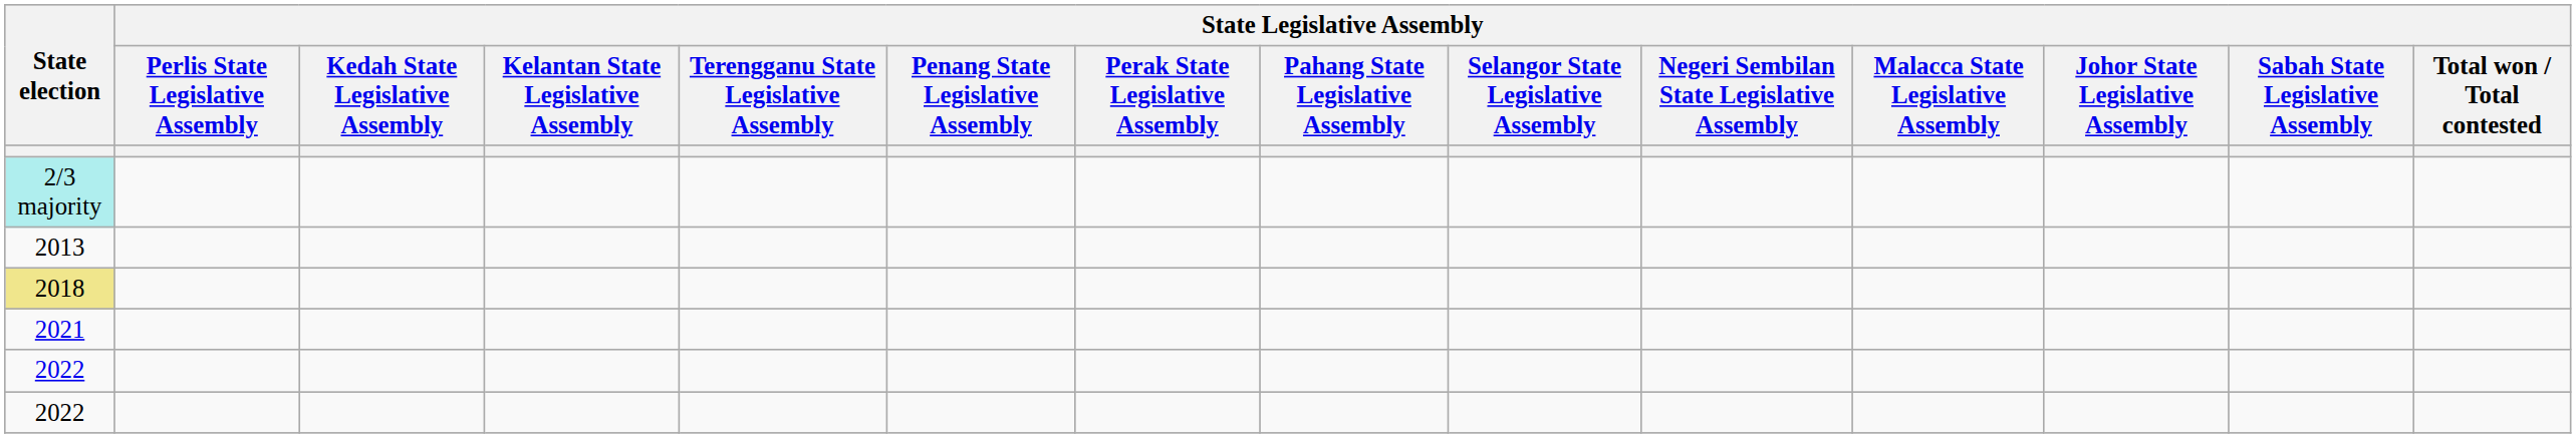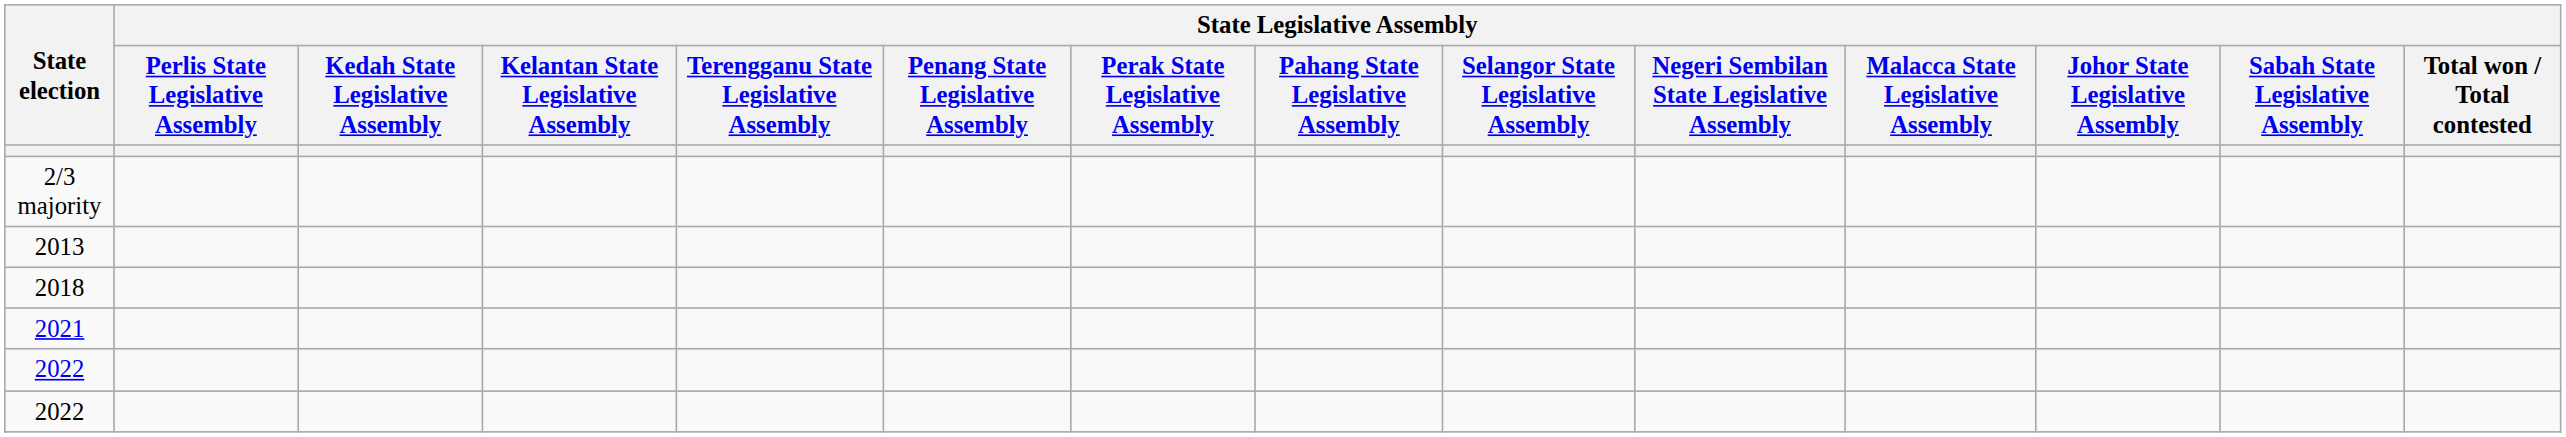2/3 majority | State election: paleturquoise background -> no background
2018 | State election: khaki background -> no background
